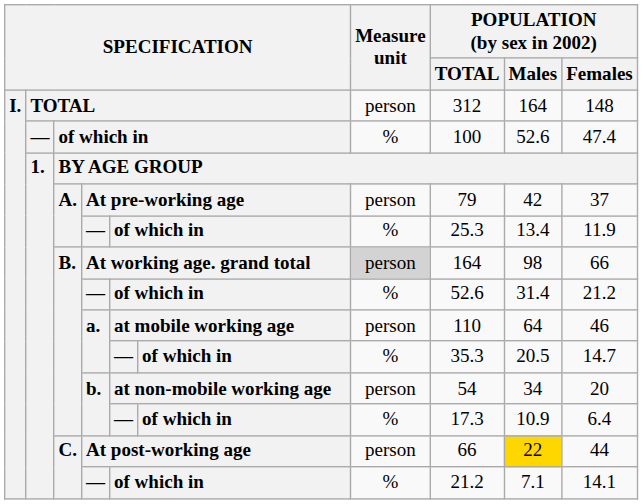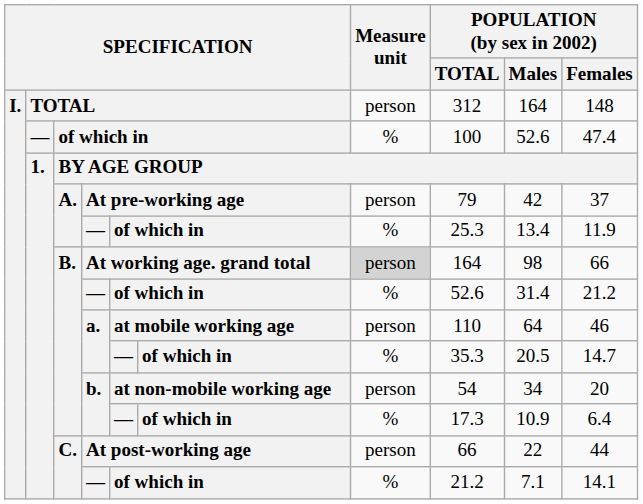At post-working age | POPULATION (by sex in 2002) / Males: gold background -> no background
